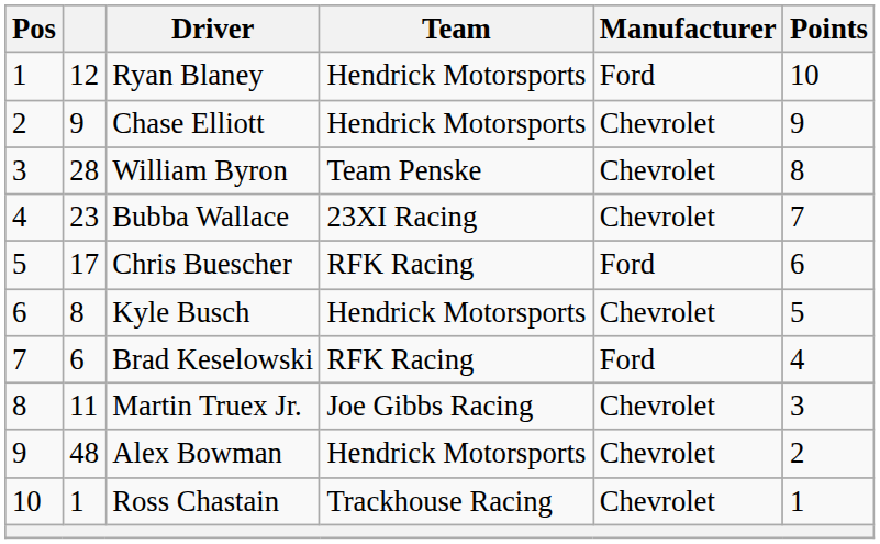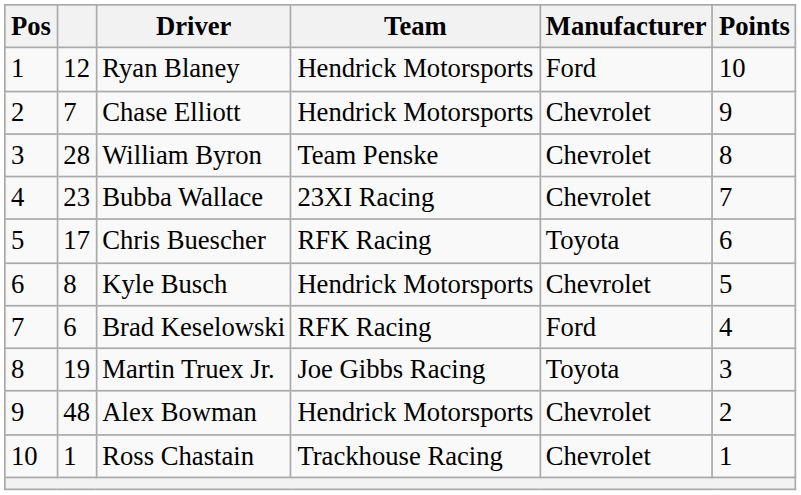Chase Elliott | column 2: 9 -> 7
Chris Buescher | Manufacturer: Ford -> Toyota
Martin Truex Jr. | column 2: 11 -> 19
Martin Truex Jr. | Manufacturer: Chevrolet -> Toyota
